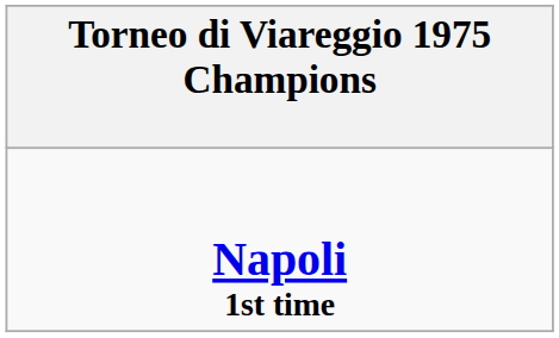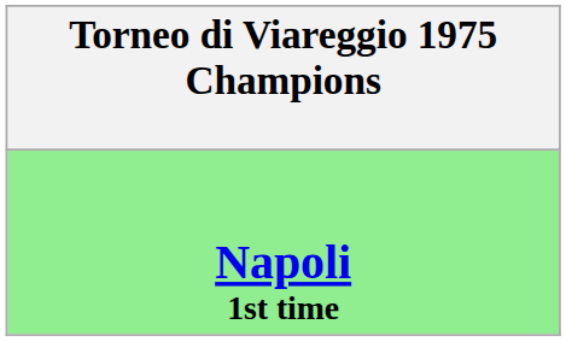row 2 | column 1: no background -> lightgreen background
